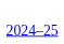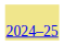row 1 | column 1: no background -> khaki background
